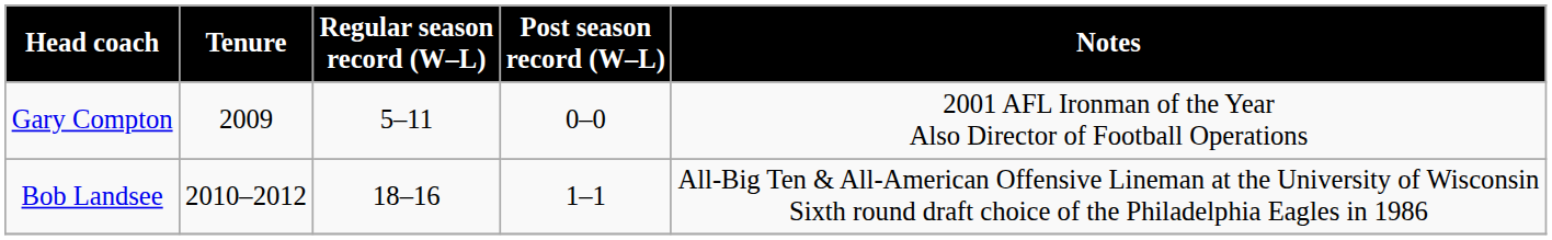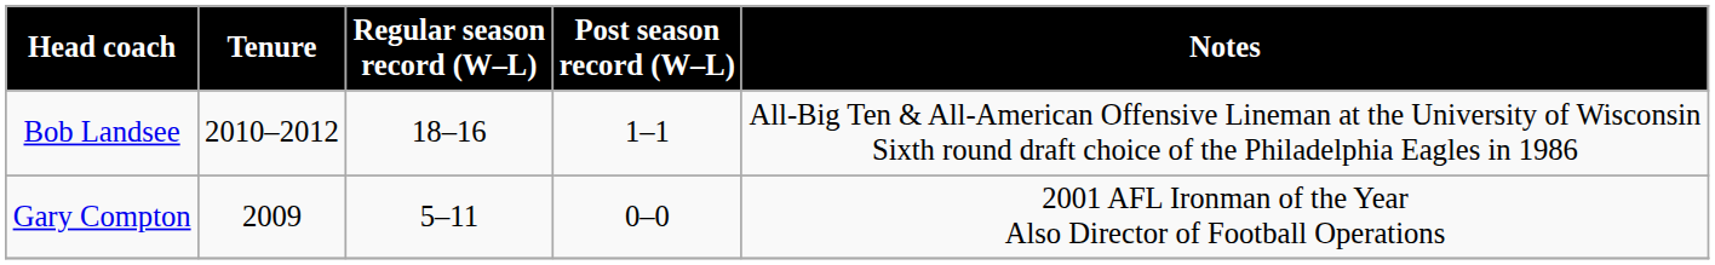rows swapped: Gary Compton <-> Bob Landsee
